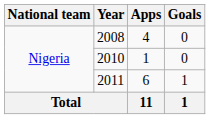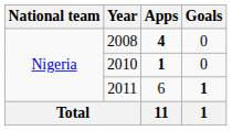2008 | Apps: normal -> bold
2010 | Apps: normal -> bold
2011 | Goals: normal -> bold
